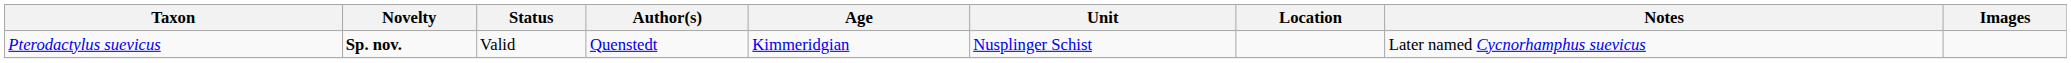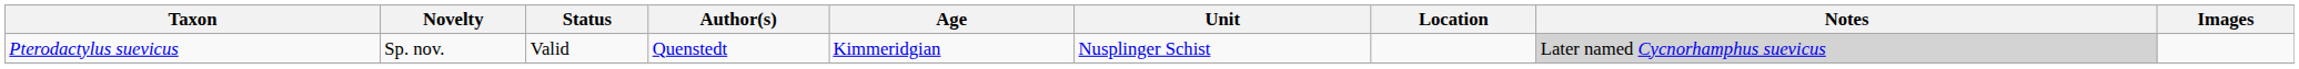Pterodactylus suevicus | Novelty: bold -> normal
Pterodactylus suevicus | Notes: no background -> lightgrey background
